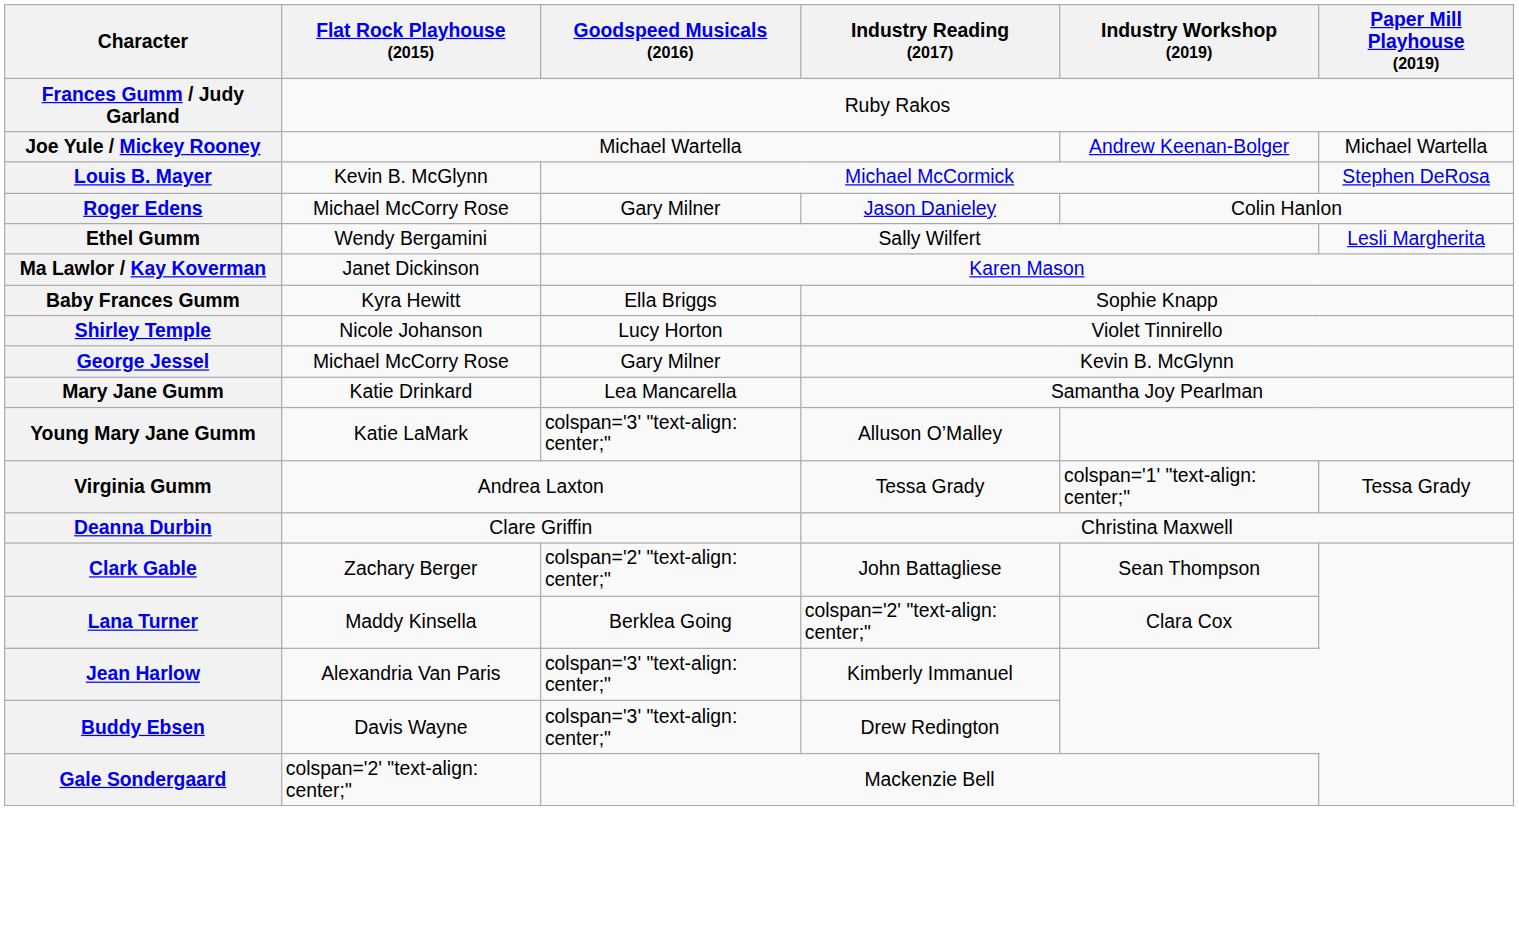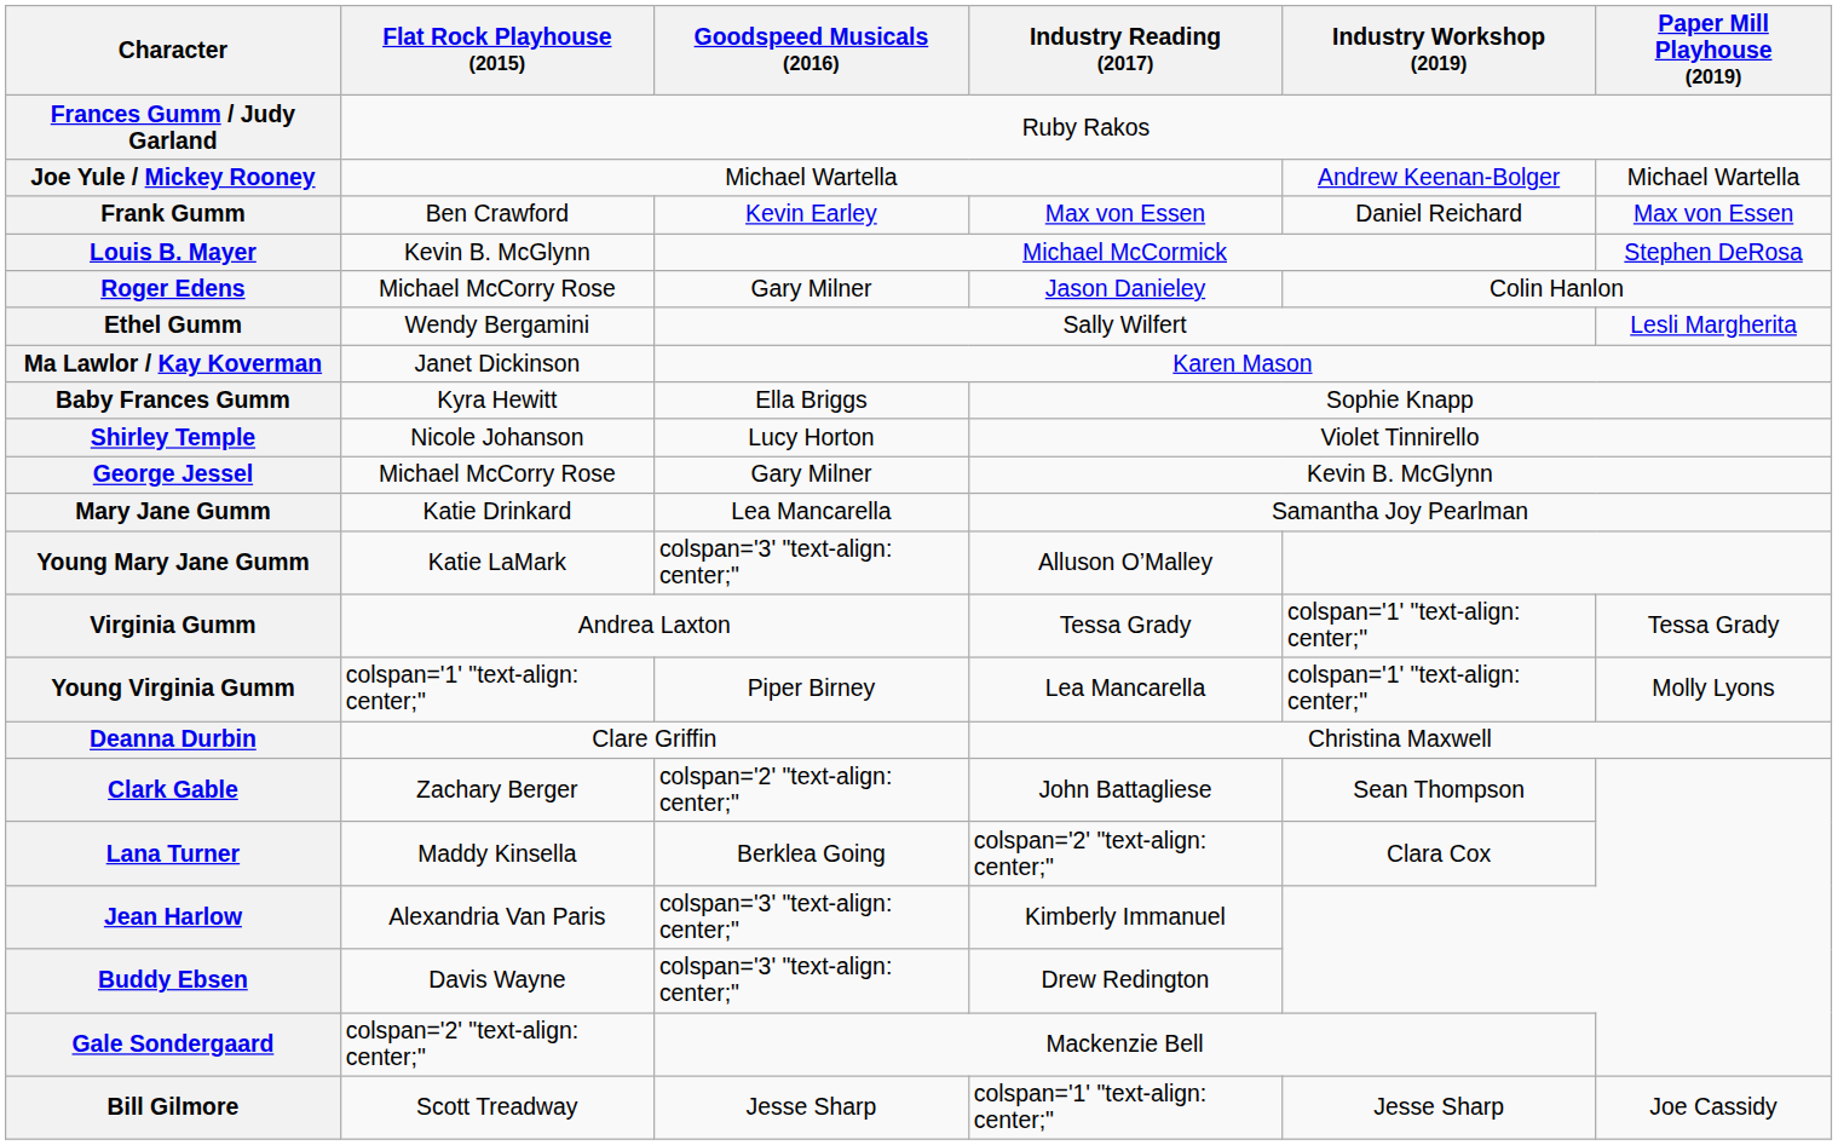+ row: Frank Gumm | Ben Crawford | Kevin Earley | Max von Essen | Daniel Reichard | Max von Essen
+ row: Young Virginia Gumm | colspan='1' "text-align: center;" | Piper Birney | Lea Mancarella | colspan='1' "text-align: center;" | Molly Lyons
+ row: Bill Gilmore | Scott Treadway | Jesse Sharp | colspan='1' "text-align: center;" | Jesse Sharp | Joe Cassidy
